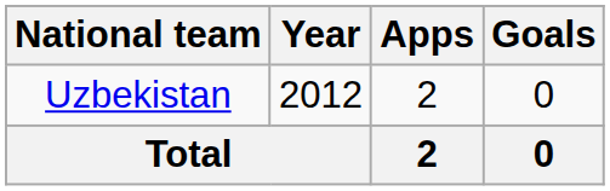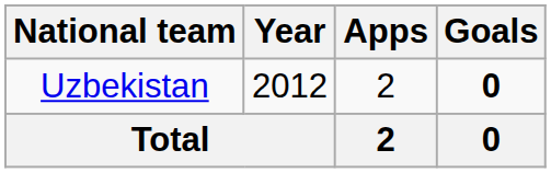Uzbekistan | Goals: normal -> bold
